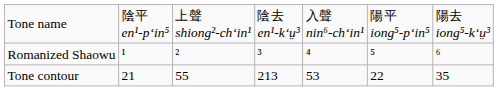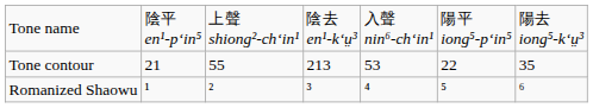rows swapped: Tone contour <-> Romanized Shaowu
